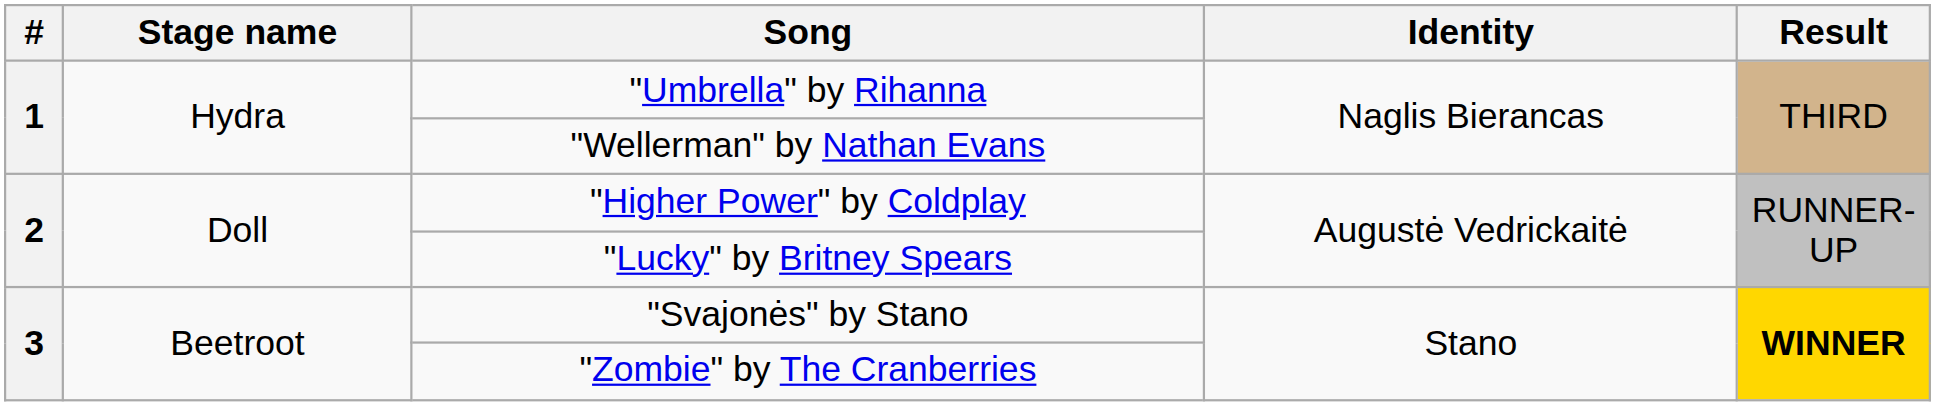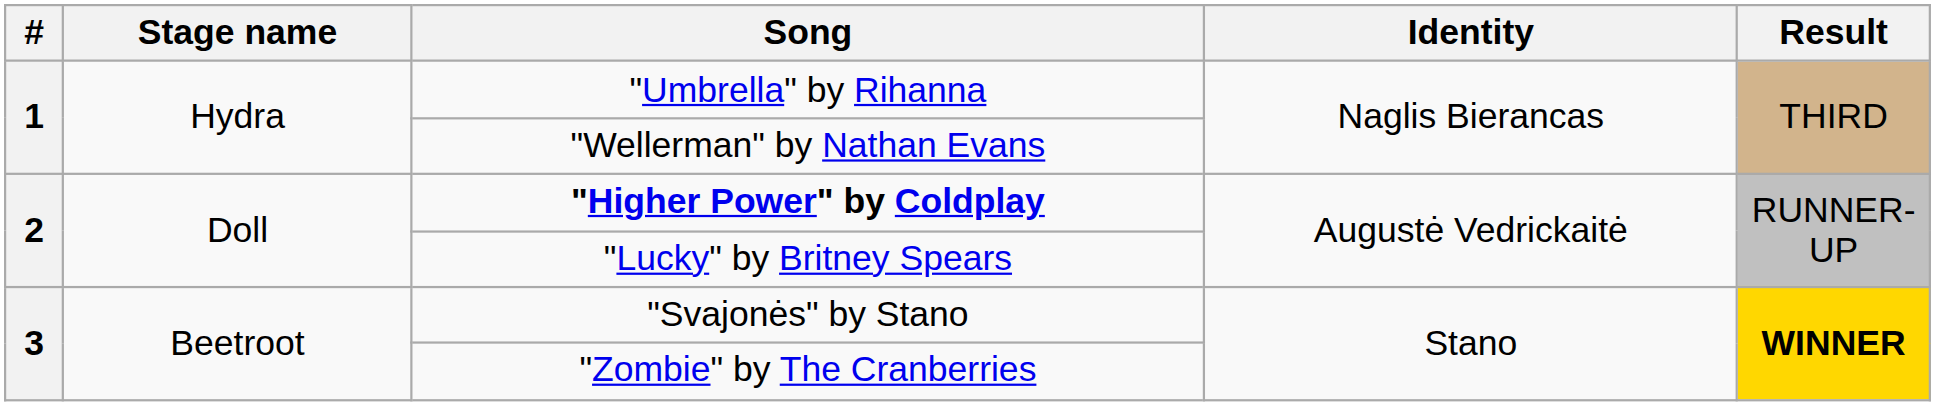"Higher Power" by Coldplay | Song: normal -> bold
